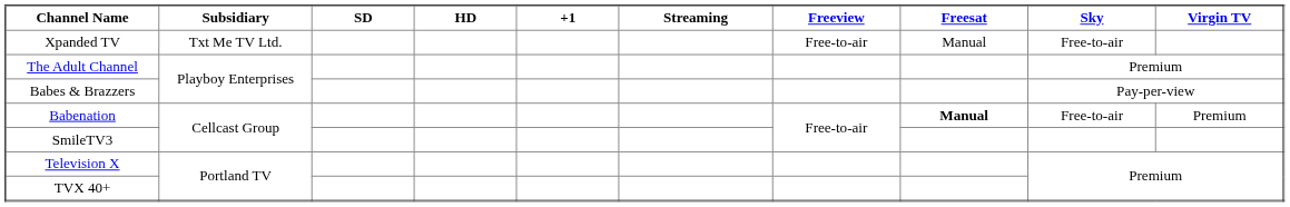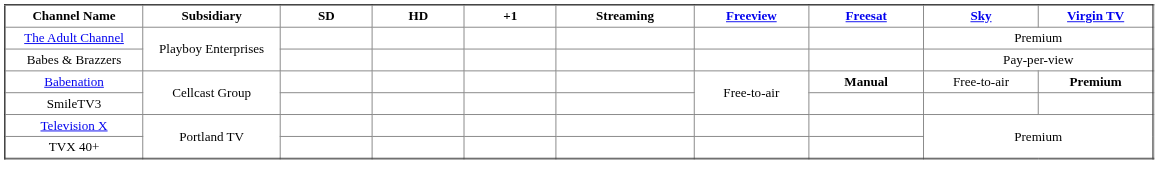- row: Xpanded TV | Txt Me TV Ltd. | Free-to-air | Manual | Free-to-air
Babenation | Virgin TV: normal -> bold
